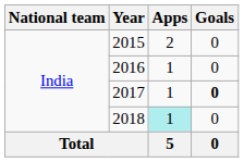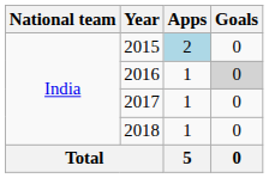2015 | Apps: no background -> lightblue background
2016 | Goals: no background -> lightgrey background
2017 | Goals: bold -> normal
2018 | Apps: paleturquoise background -> no background
